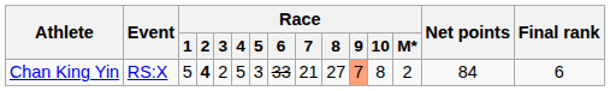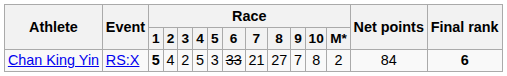Chan King Yin | Race / 1: normal -> bold
Chan King Yin | Race / 2: bold -> normal
Chan King Yin | Race / 9: lightsalmon background -> no background
Chan King Yin | Final rank: normal -> bold
